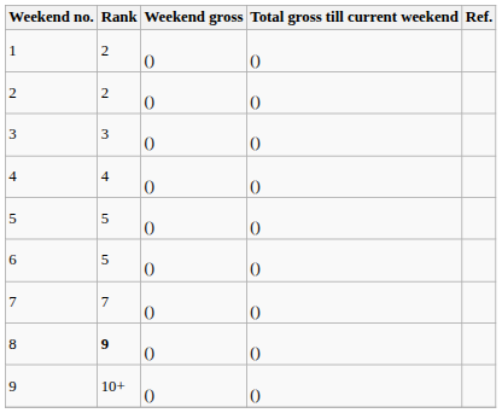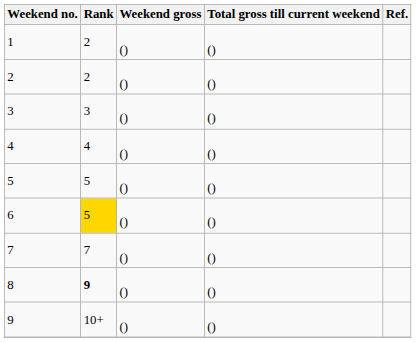6 | Rank: no background -> gold background
